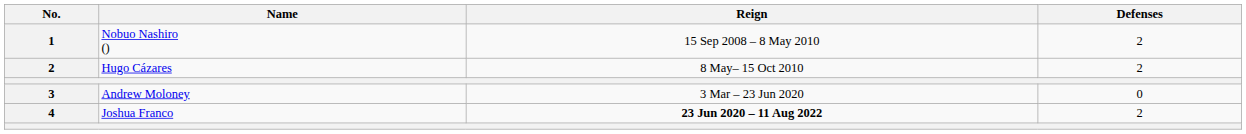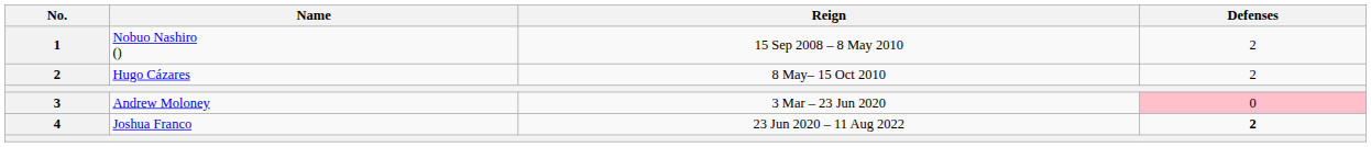Andrew Moloney | Defenses: no background -> pink background
Joshua Franco | Reign: bold -> normal
Joshua Franco | Defenses: normal -> bold
